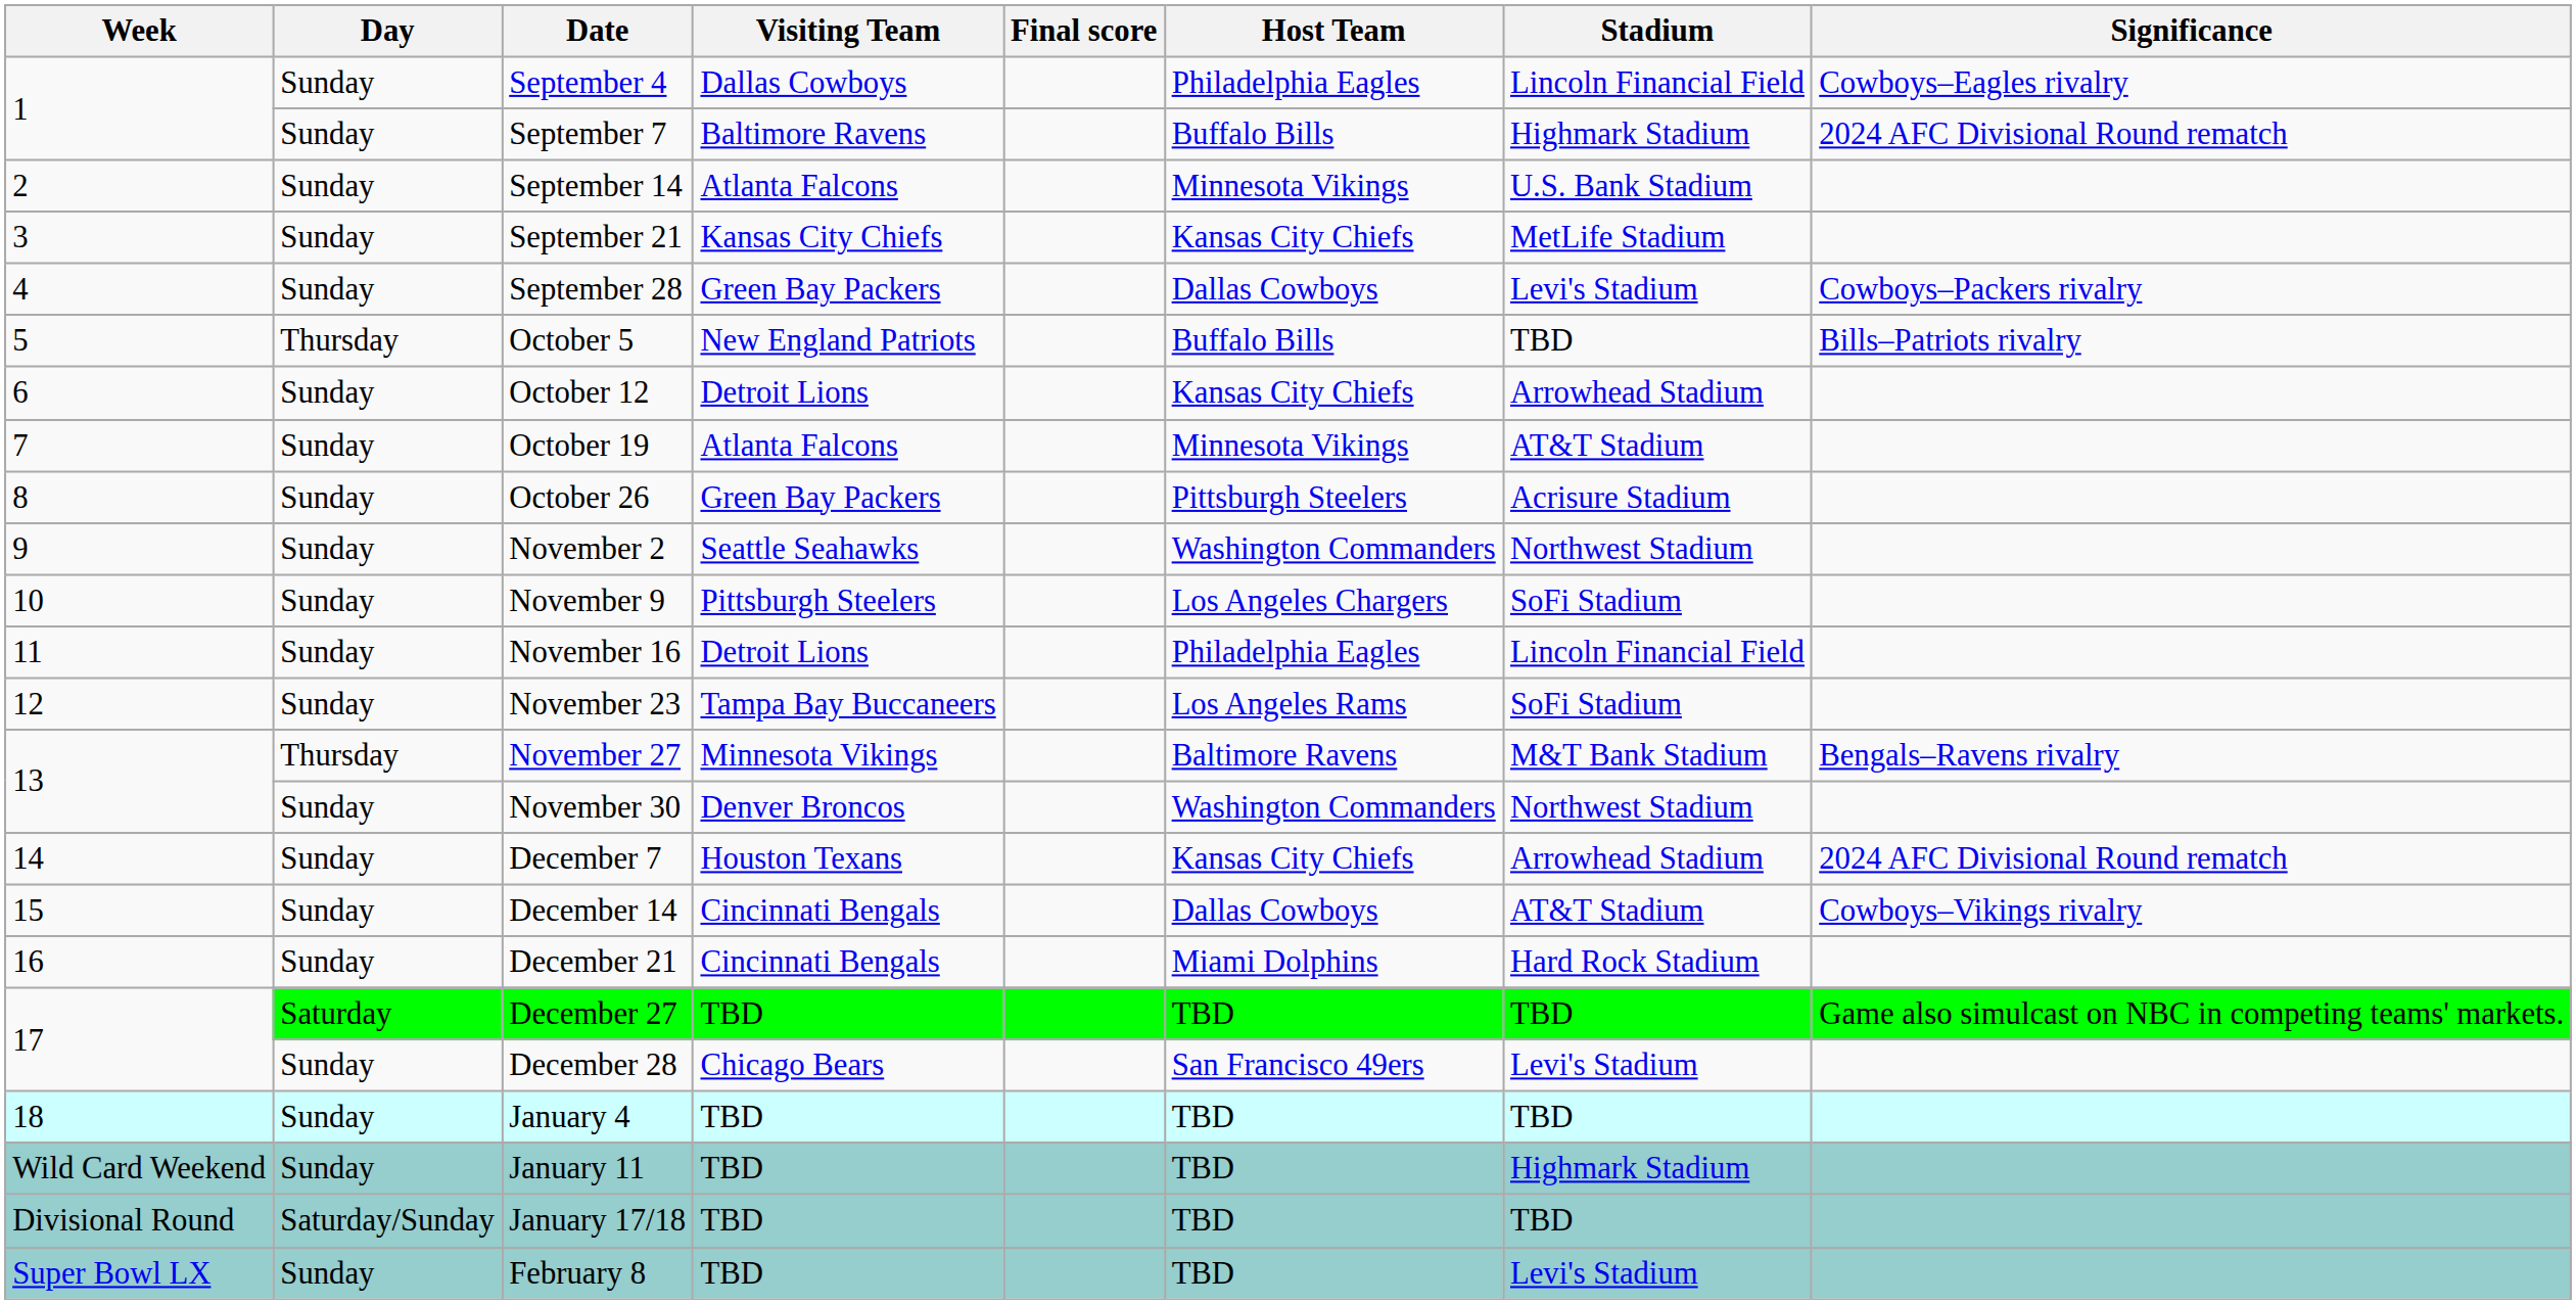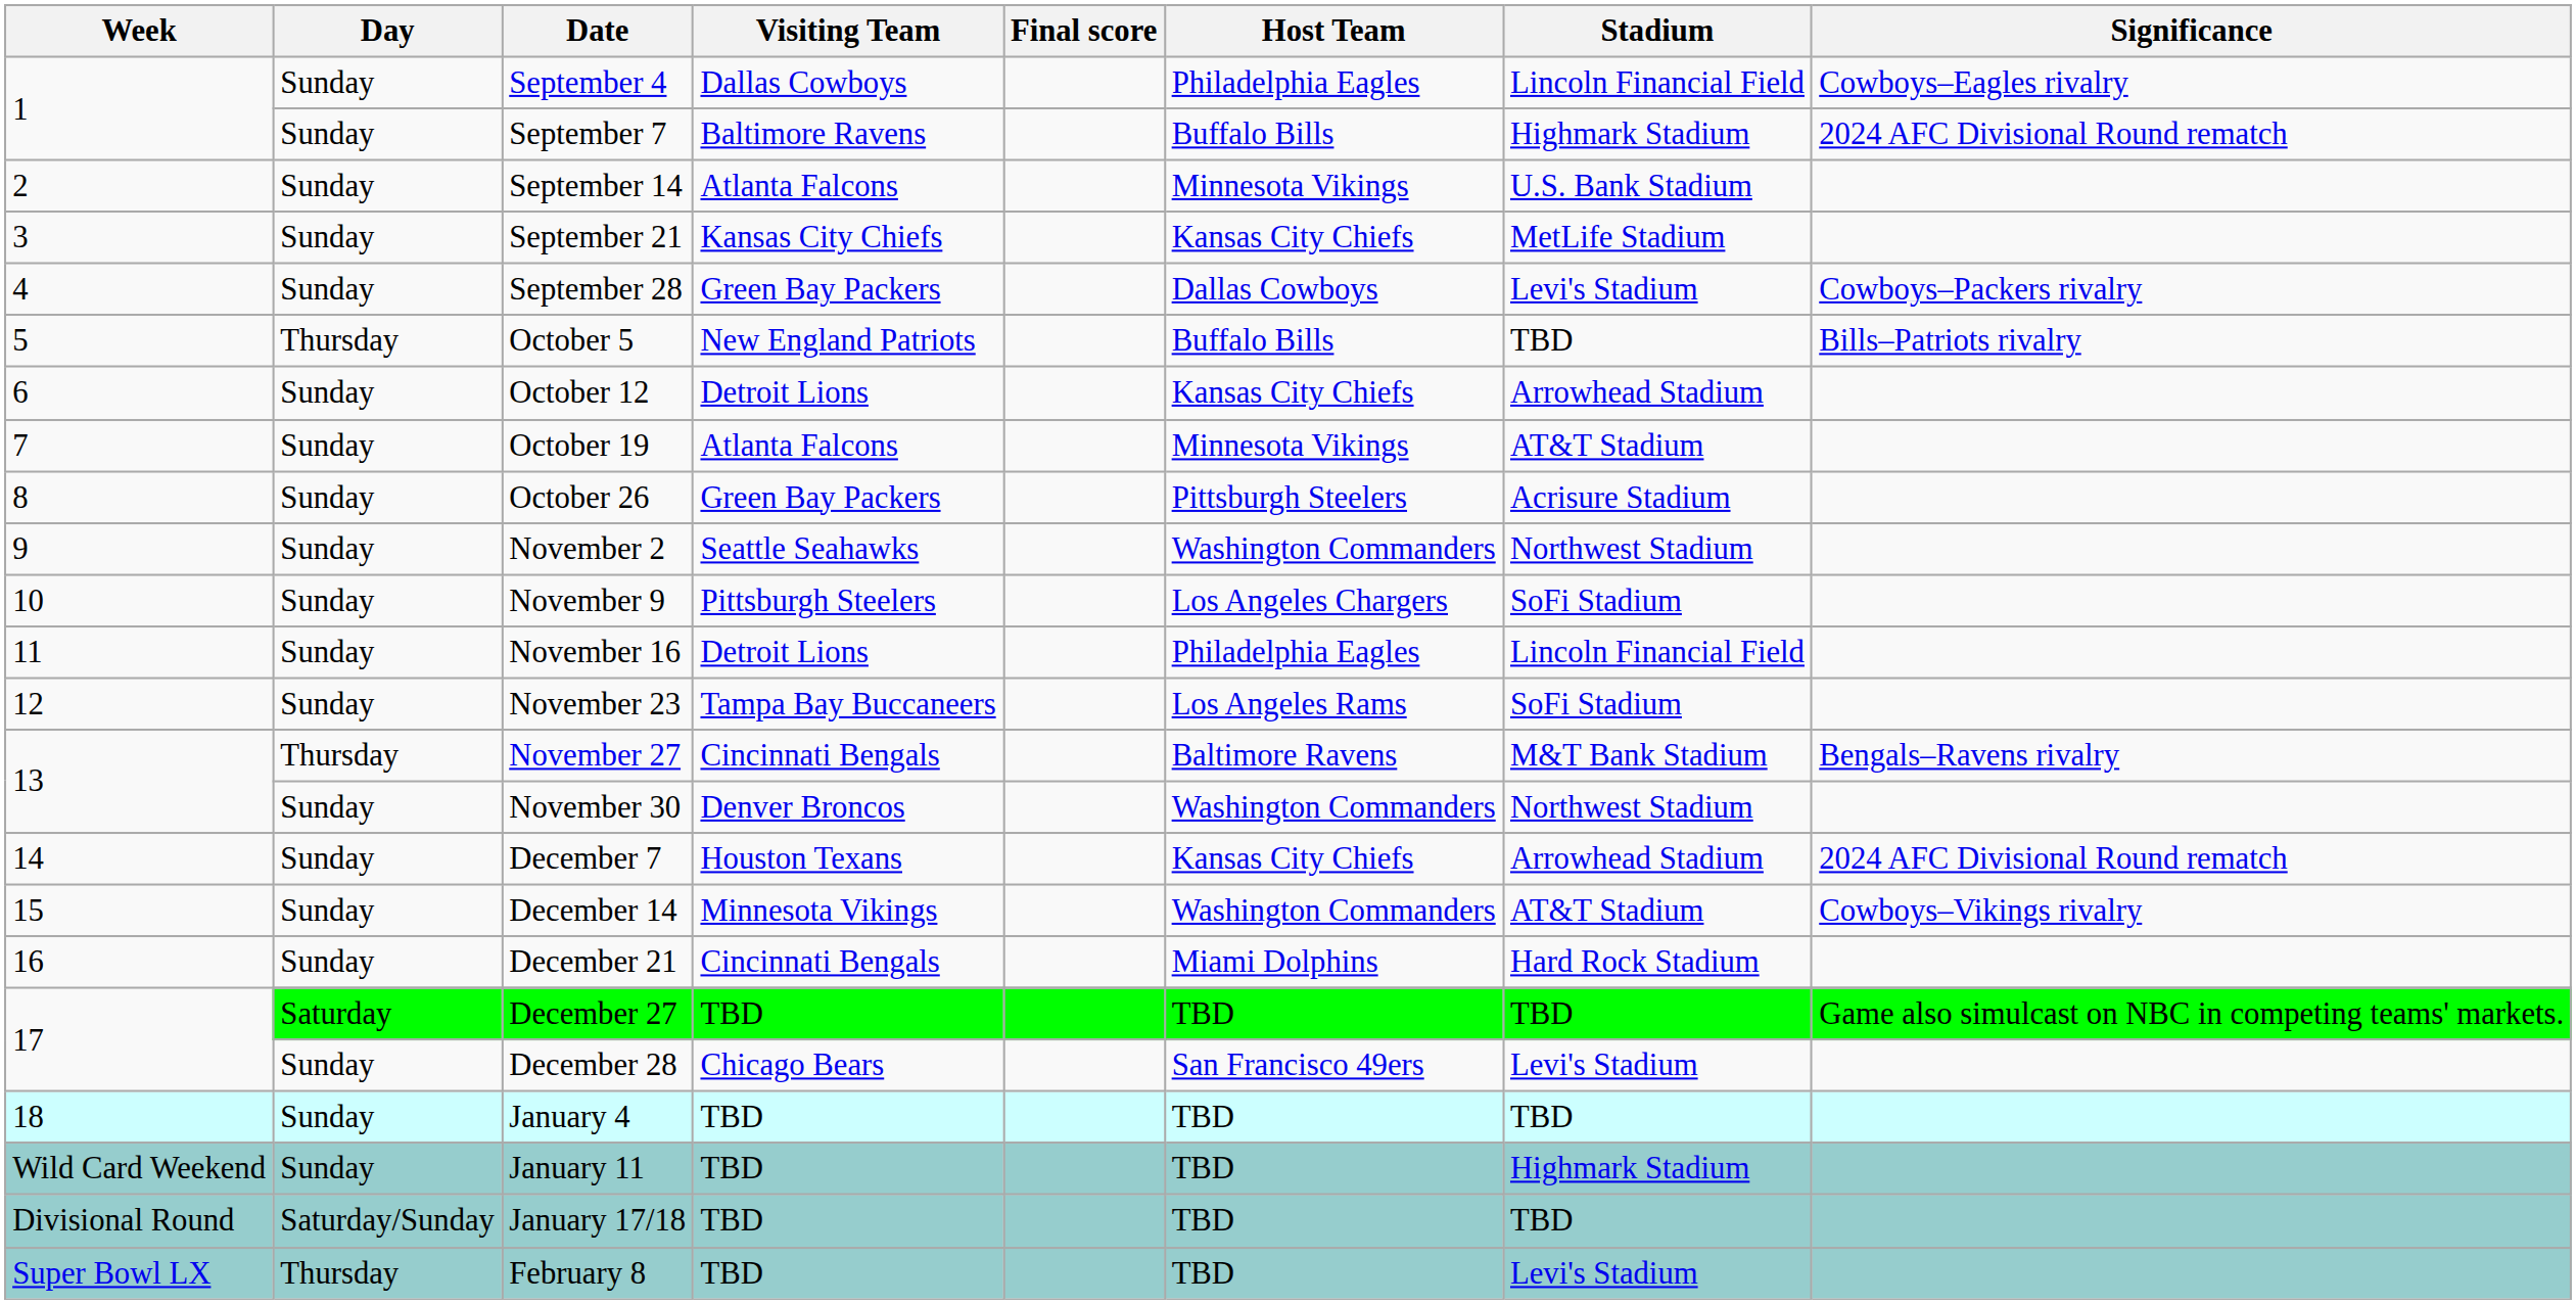November 27 | Visiting Team: Minnesota Vikings -> Cincinnati Bengals
December 14 | Visiting Team: Cincinnati Bengals -> Minnesota Vikings
December 14 | Host Team: Dallas Cowboys -> Washington Commanders
February 8 | Day: Sunday -> Thursday
